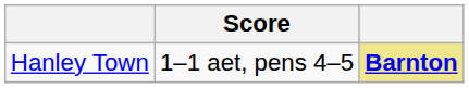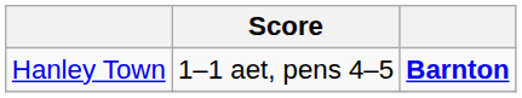Hanley Town | column 3: khaki background -> no background
